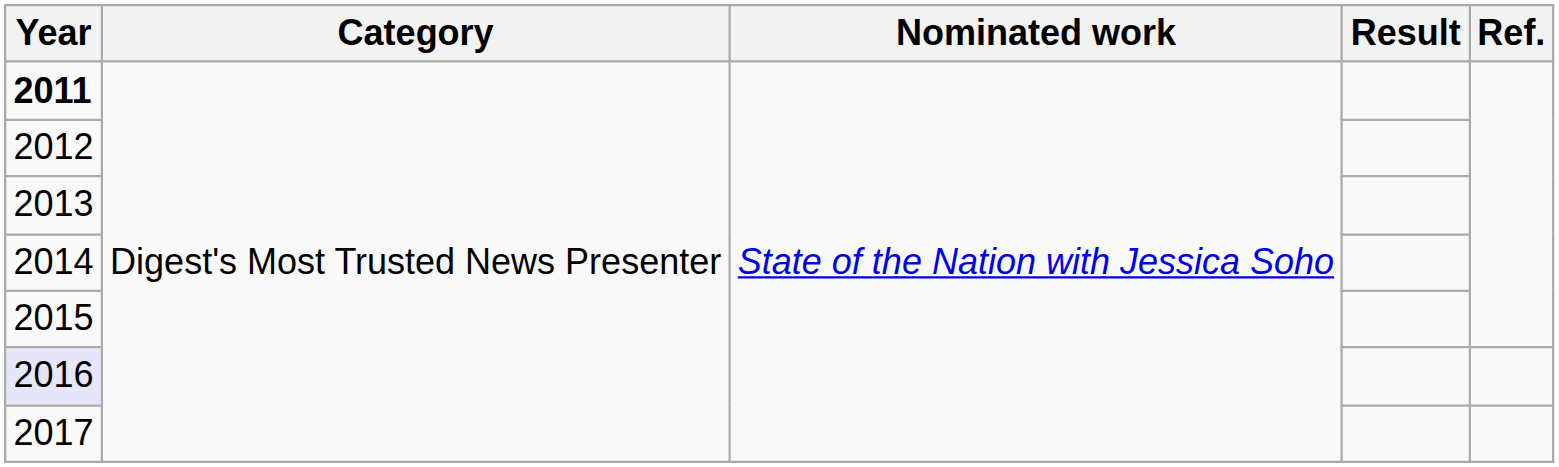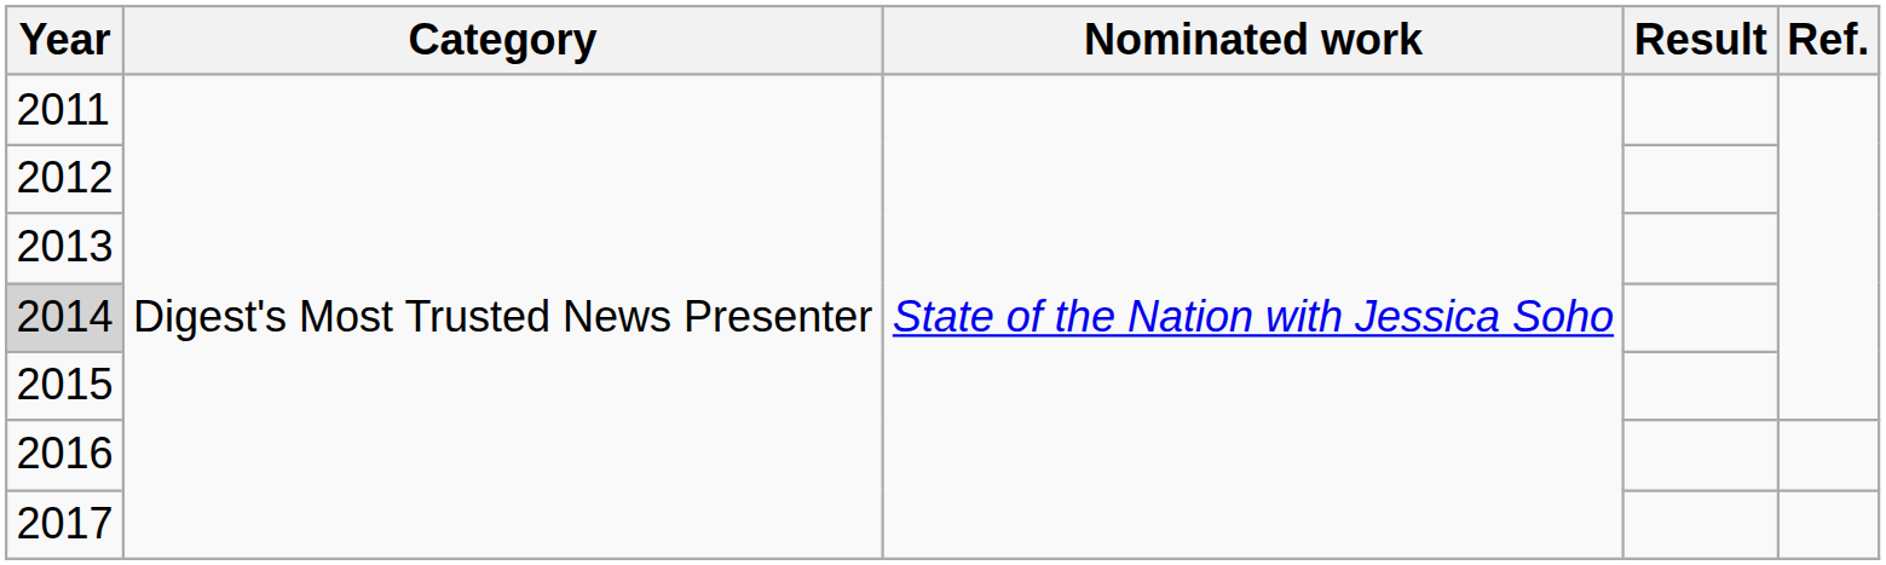2011 | Year: bold -> normal
2014 | Year: no background -> lightgrey background
2016 | Year: lavender background -> no background
